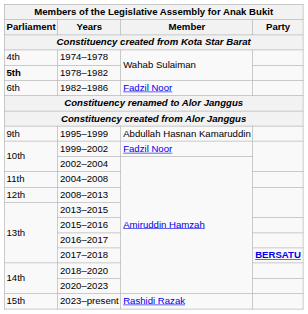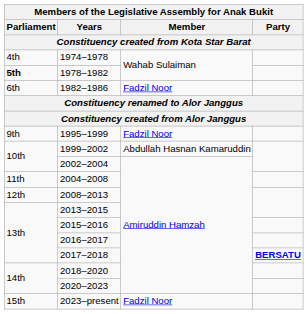1995–1999 | Member: Abdullah Hasnan Kamaruddin -> Fadzil Noor
1999–2002 | Member: Fadzil Noor -> Abdullah Hasnan Kamaruddin
2023–present | Member: Rashidi Razak -> Fadzil Noor
